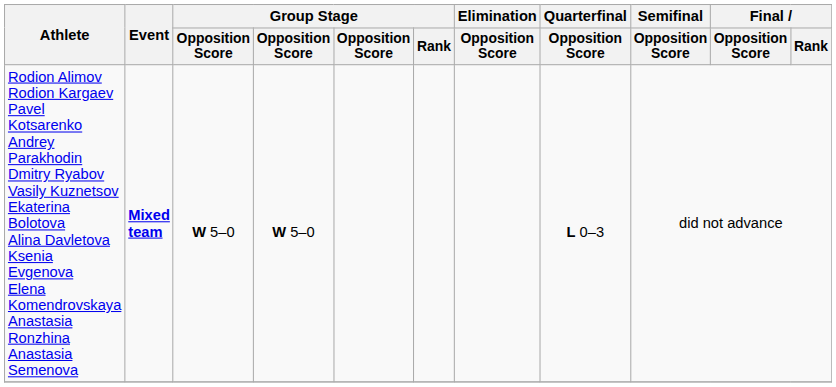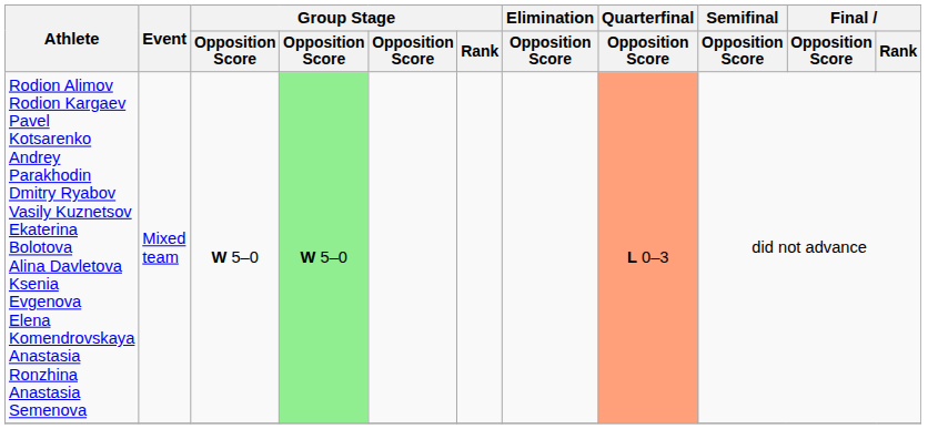row 3 | Event: bold -> normal
row 3 | column 4: no background -> lightgreen background
row 3 | Quarterfinal / Opposition Score: no background -> lightsalmon background
